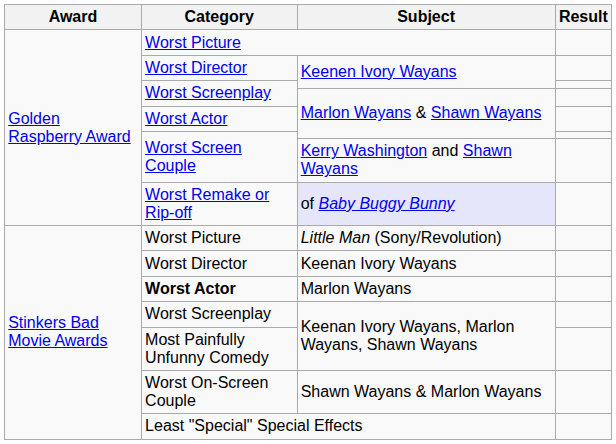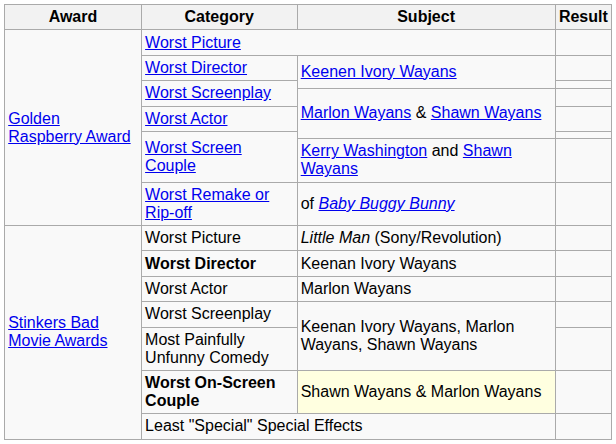of Baby Buggy Bunny | Subject: lavender background -> no background
Keenan Ivory Wayans | Category: normal -> bold
Marlon Wayans | Category: bold -> normal
Shawn Wayans & Marlon Wayans | Category: normal -> bold
Shawn Wayans & Marlon Wayans | Subject: no background -> lightyellow background
